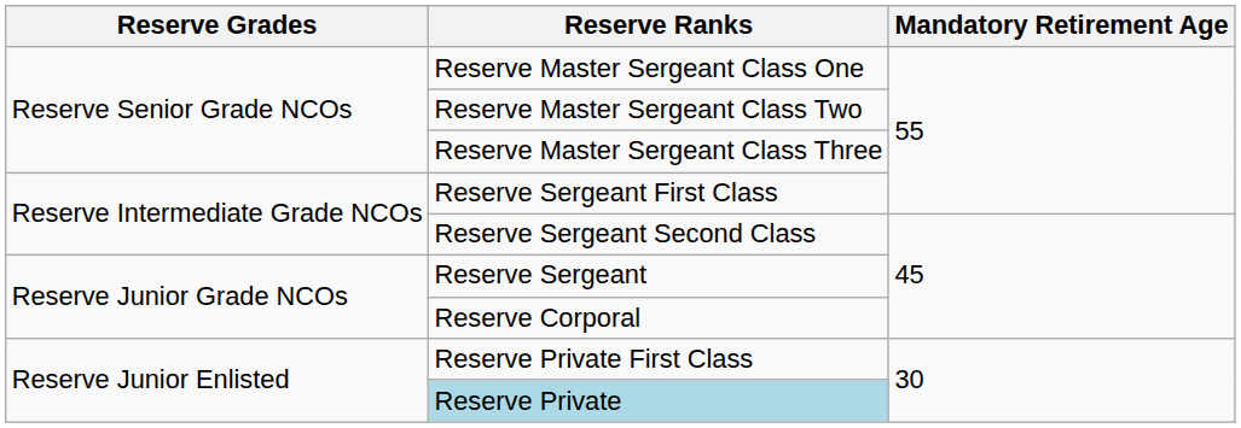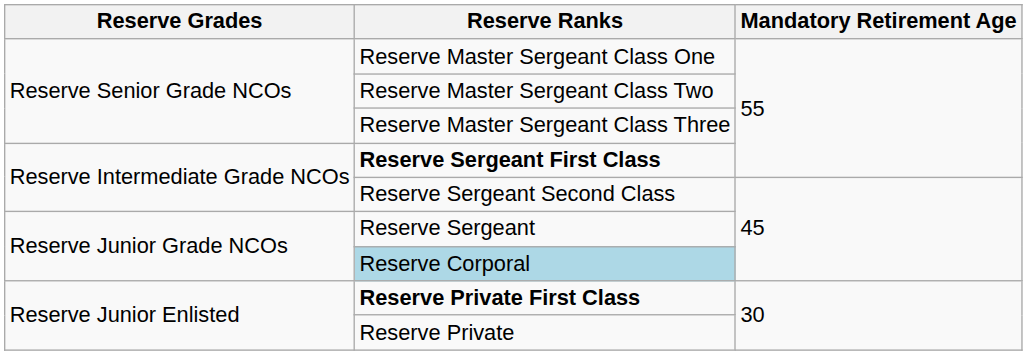Reserve Sergeant First Class | Reserve Ranks: normal -> bold
Reserve Corporal | Reserve Ranks: no background -> lightblue background
Reserve Private First Class | Reserve Ranks: normal -> bold
Reserve Private | Reserve Ranks: lightblue background -> no background
